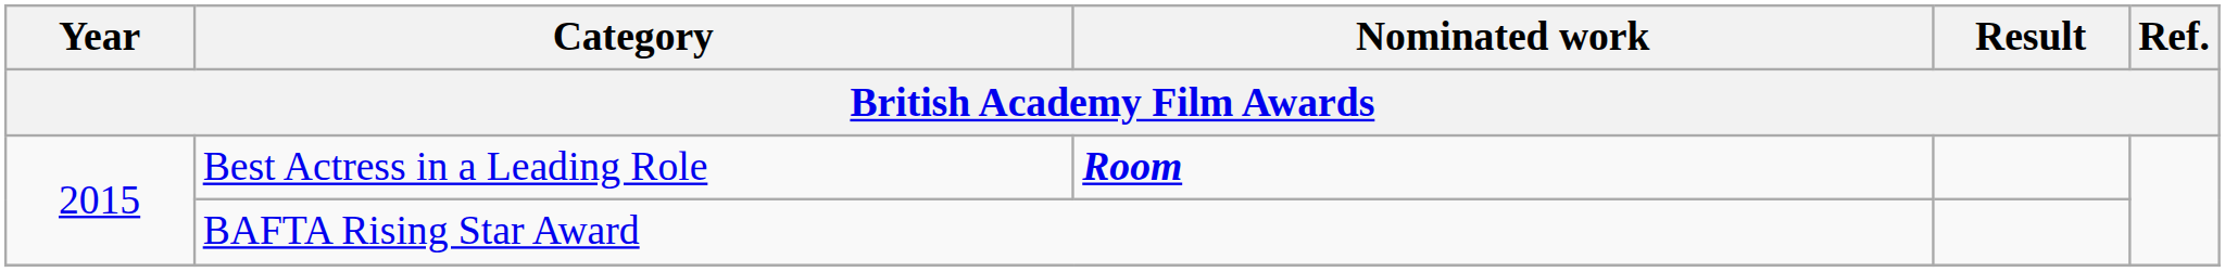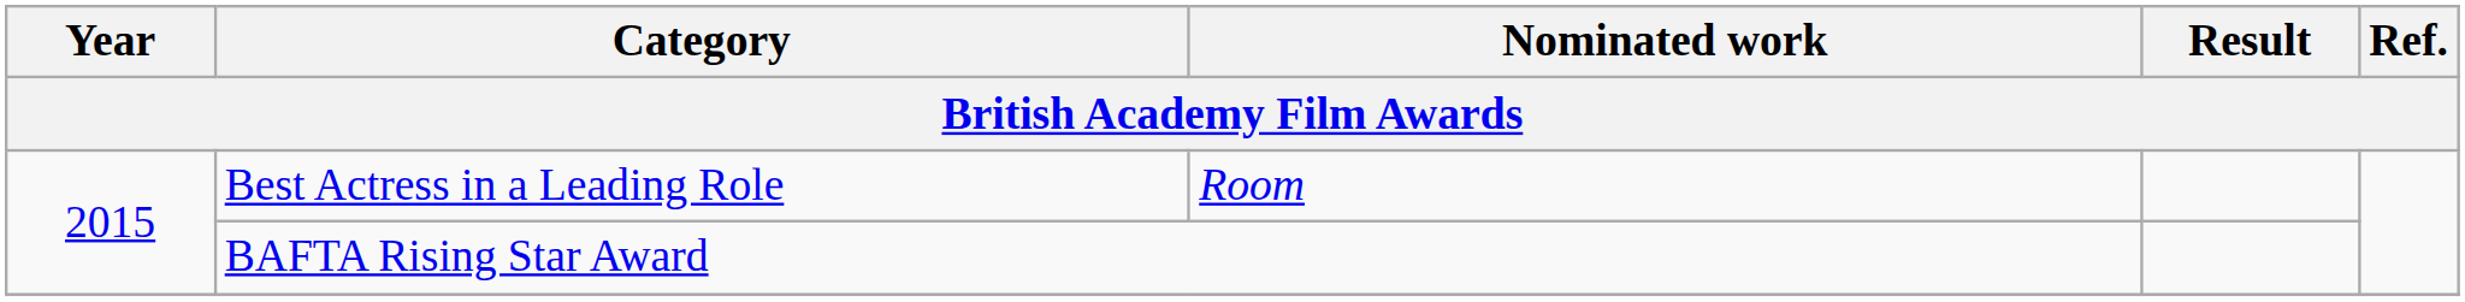Best Actress in a Leading Role | Nominated work: bold -> normal
